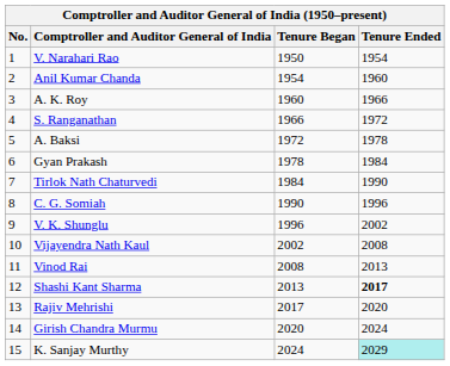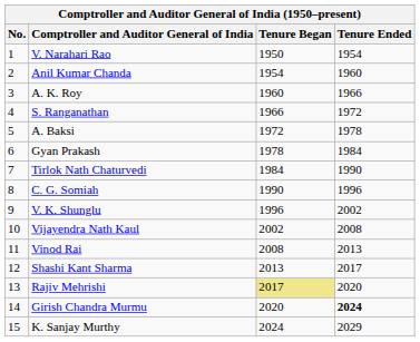Shashi Kant Sharma | Tenure Ended: bold -> normal
Rajiv Mehrishi | Tenure Began: no background -> khaki background
Girish Chandra Murmu | Tenure Ended: normal -> bold
K. Sanjay Murthy | Tenure Ended: paleturquoise background -> no background
